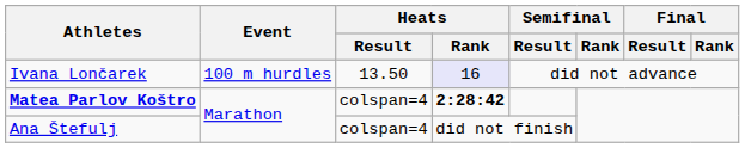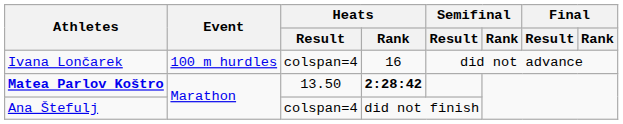Ivana Lončarek | Heats / Result: 13.50 -> colspan=4
Ivana Lončarek | Heats / Rank: lavender background -> no background
Matea Parlov Koštro | Heats / Result: colspan=4 -> 13.50
